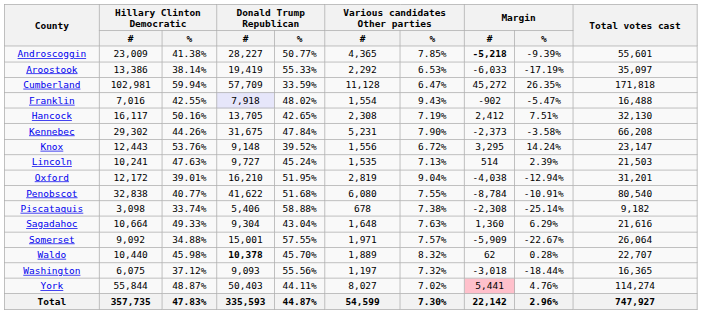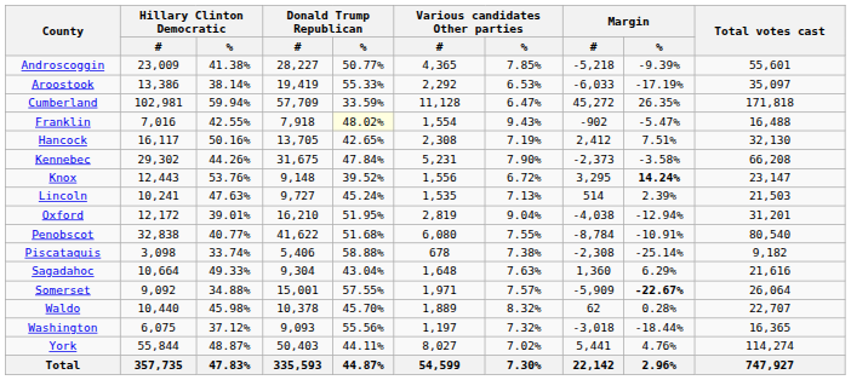Androscoggin | Margin / #: bold -> normal
Franklin | Donald Trump Republican / #: lavender background -> no background
Franklin | Donald Trump Republican / %: no background -> lightyellow background
Knox | Margin / %: normal -> bold
Somerset | Margin / %: normal -> bold
Waldo | Donald Trump Republican / #: bold -> normal
York | Margin / #: pink background -> no background
